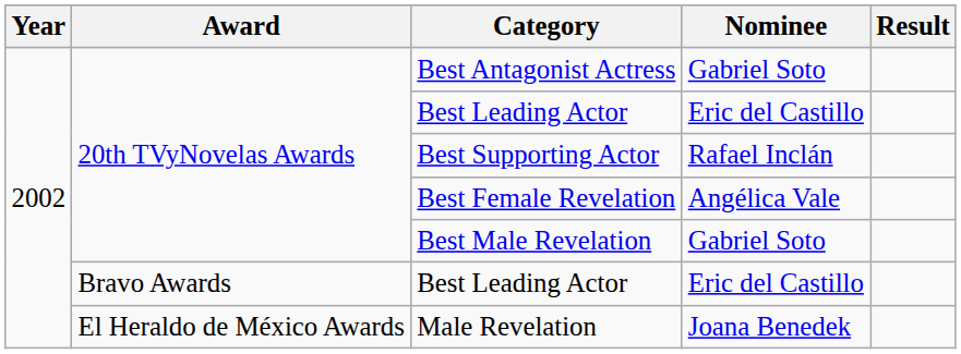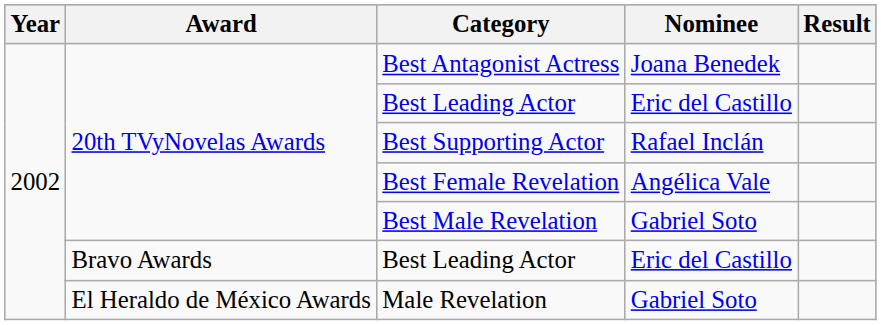Best Antagonist Actress | Nominee: Gabriel Soto -> Joana Benedek
Male Revelation | Nominee: Joana Benedek -> Gabriel Soto
